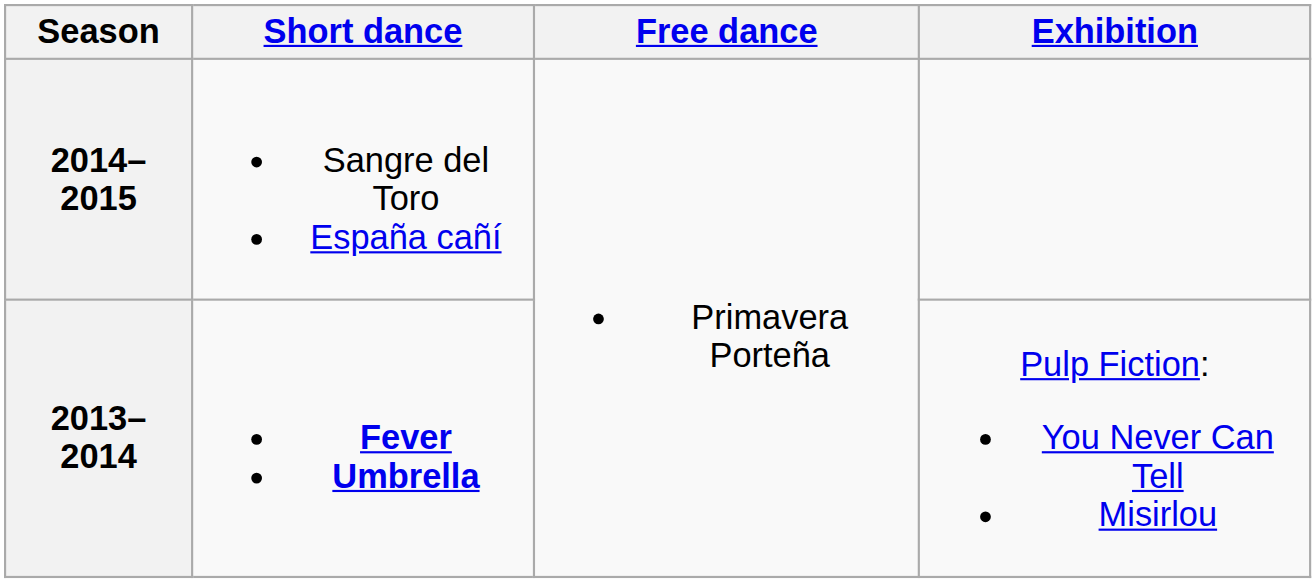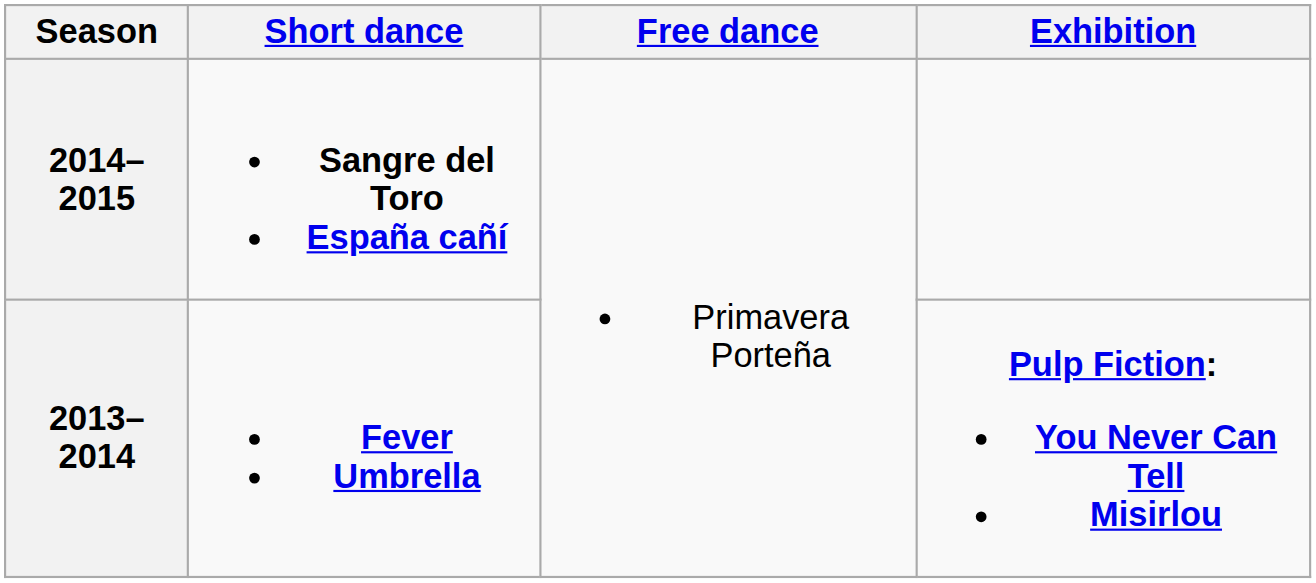2014–2015 | Short dance: normal -> bold
2013–2014 | Exhibition: normal -> bold
